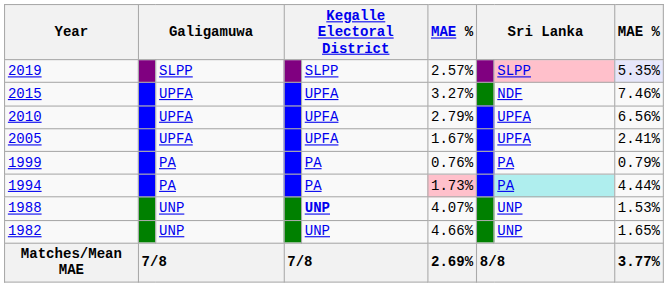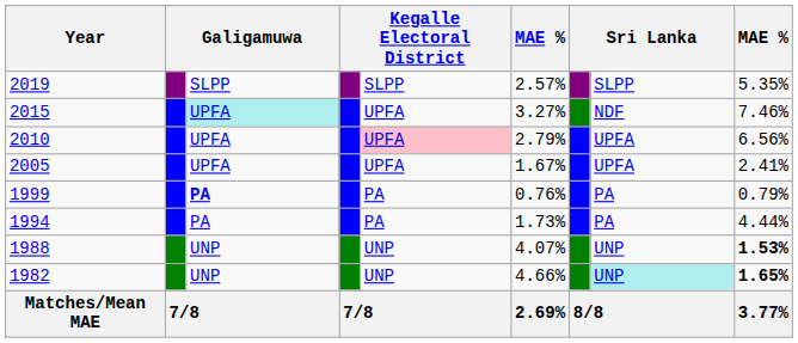2019 | column 8: pink background -> no background
2019 | column 9: lavender background -> no background
2015 | column 3: no background -> paleturquoise background
2010 | column 5: no background -> pink background
1999 | column 3: normal -> bold
1994 | column 6: pink background -> no background
1994 | column 8: paleturquoise background -> no background
1988 | column 5: bold -> normal
1988 | column 9: normal -> bold
1982 | column 8: no background -> paleturquoise background
1982 | column 9: normal -> bold
